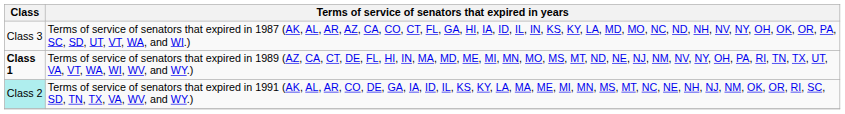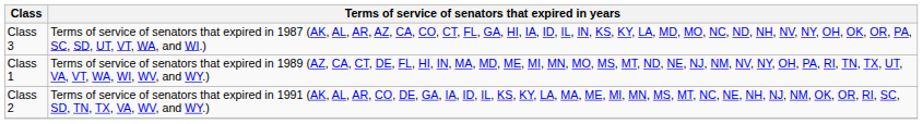Class 1 | Class: bold -> normal
Class 2 | Class: paleturquoise background -> no background
